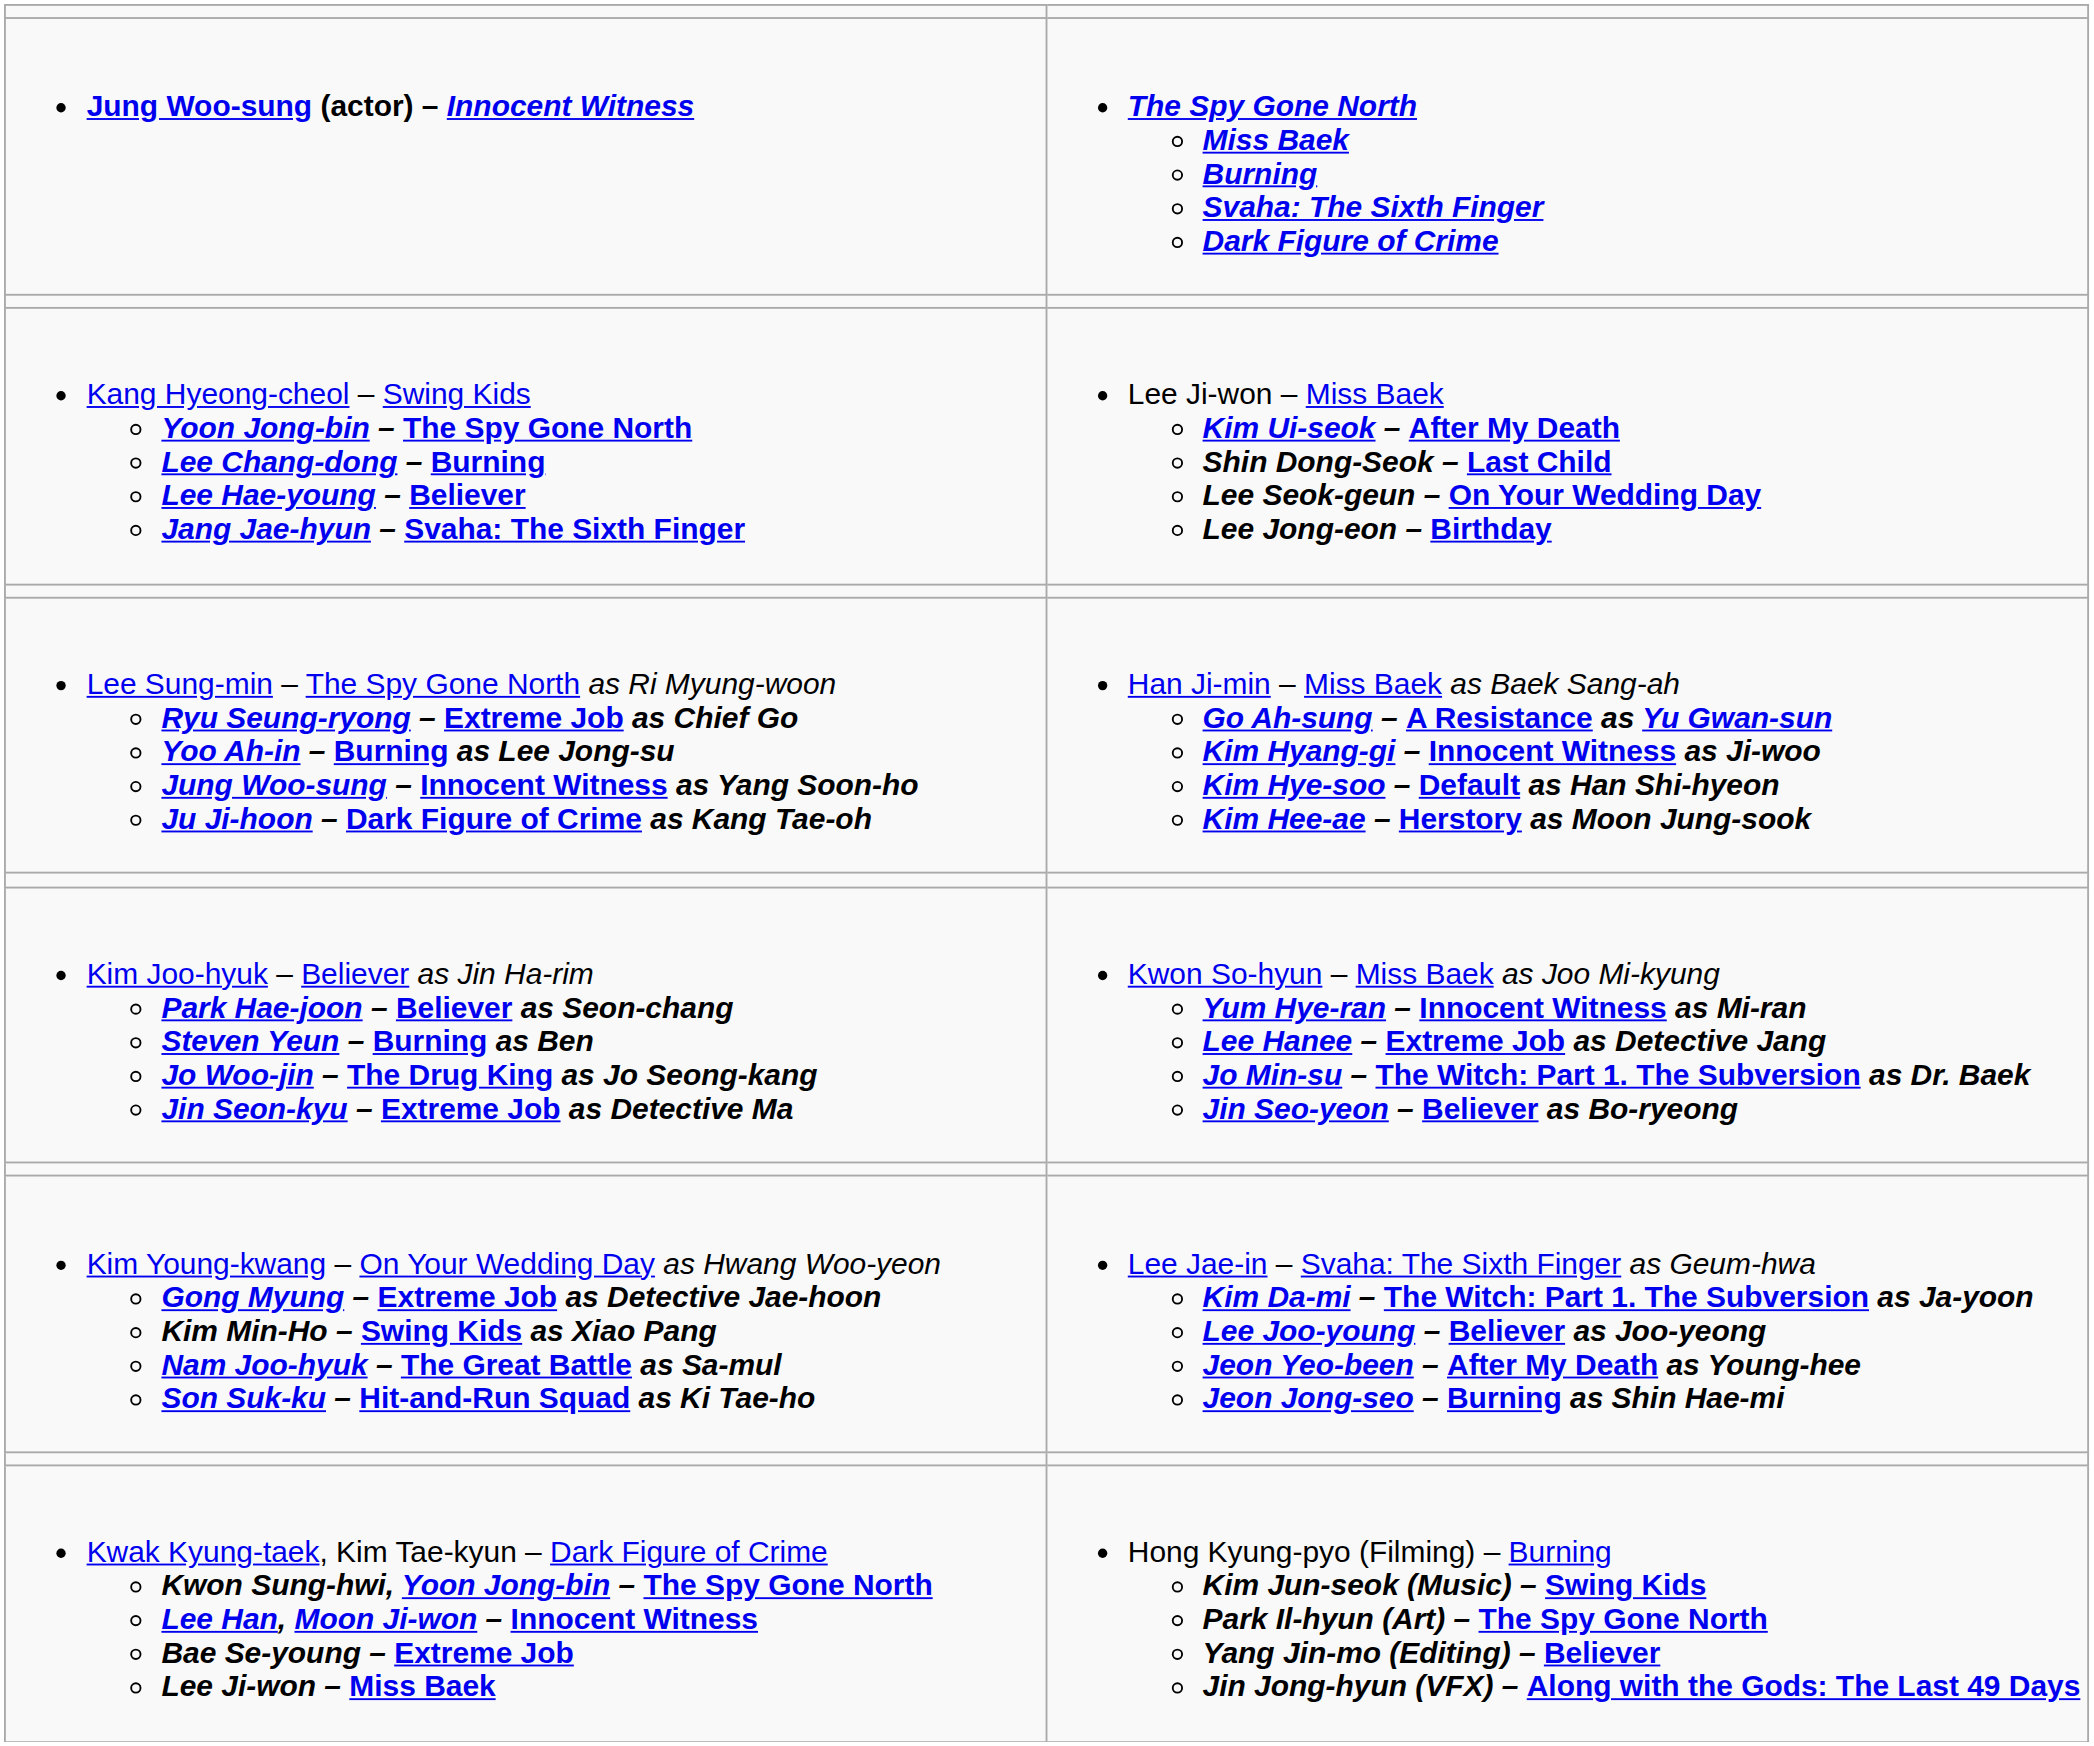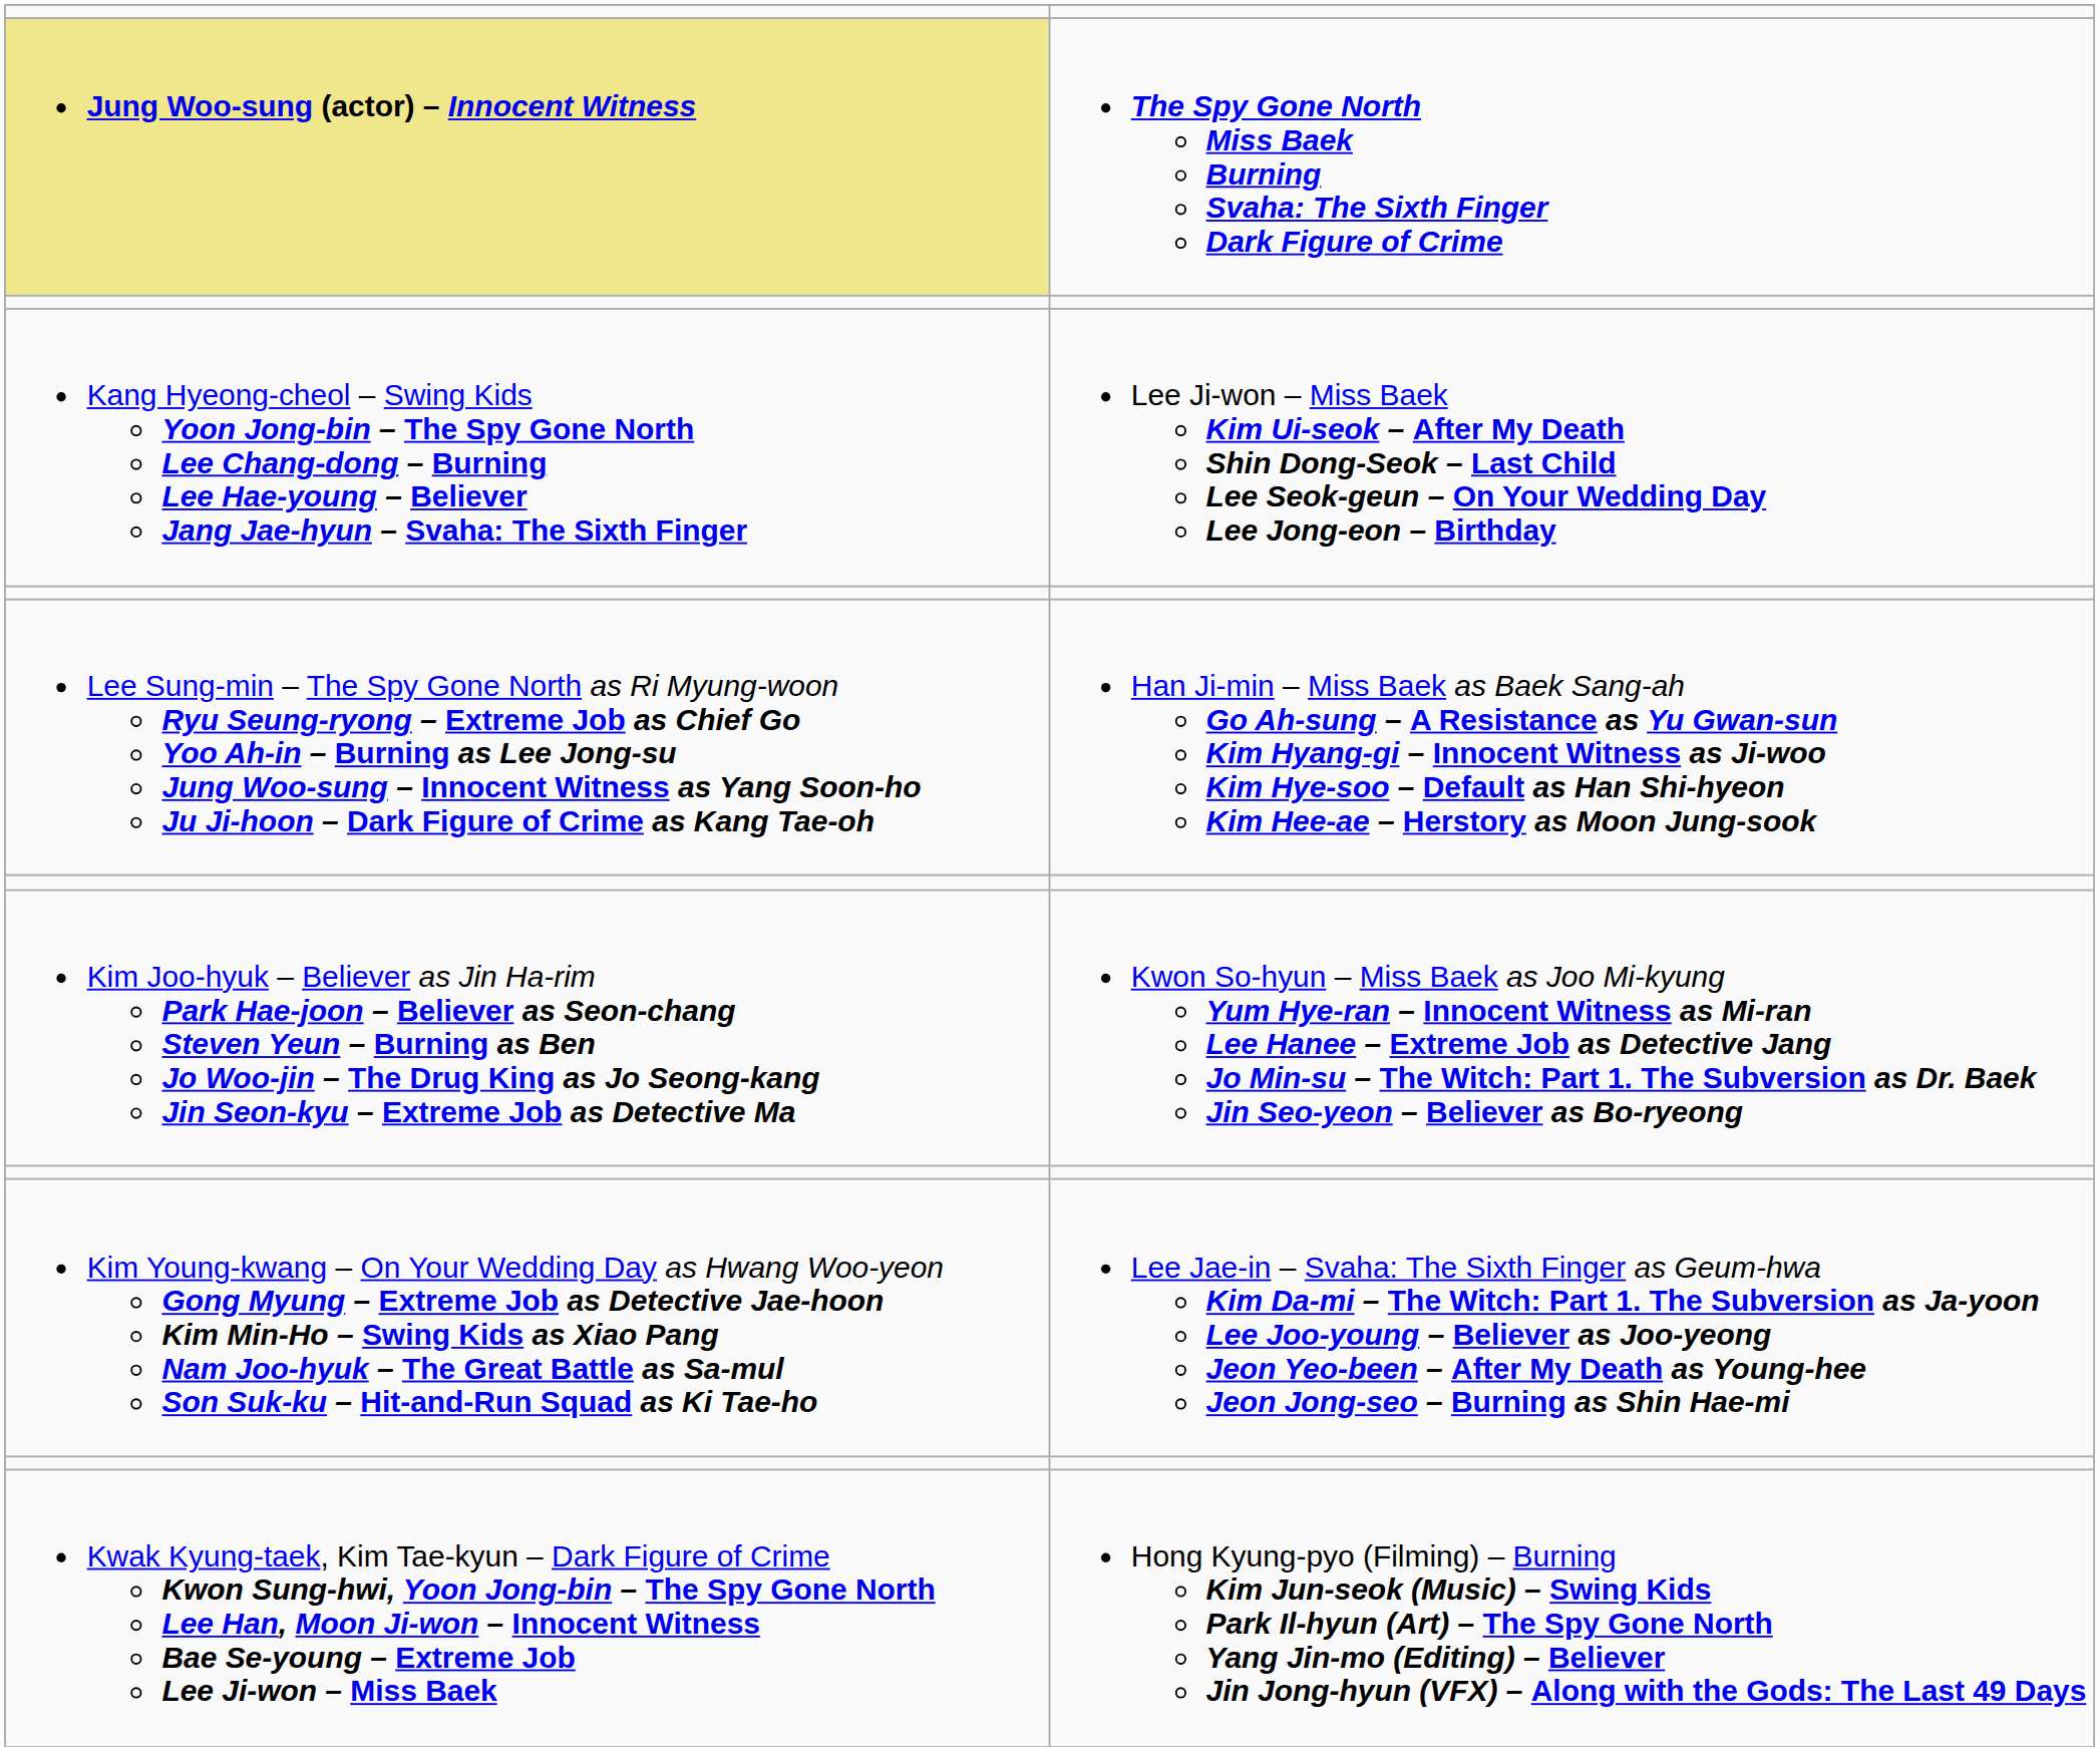row 2 | column 1: no background -> khaki background
